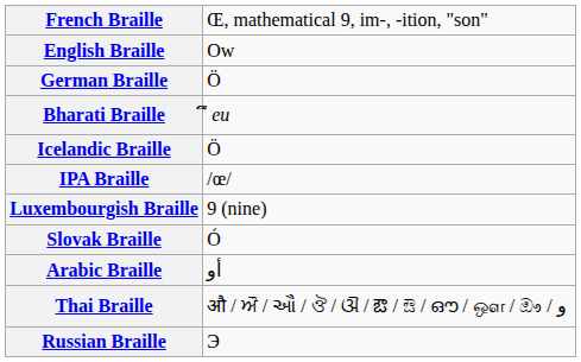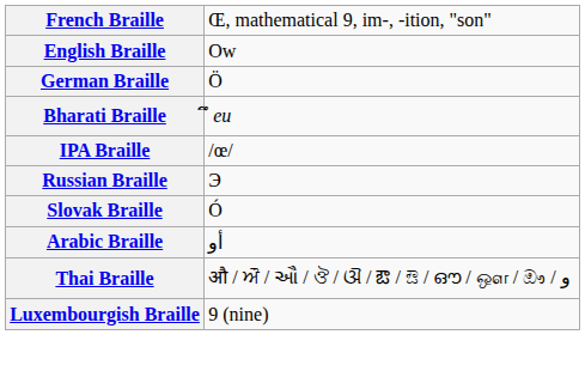- row: Icelandic Braille | Ö
rows swapped: Russian Braille <-> Luxembourgish Braille
